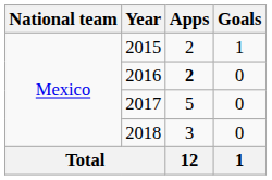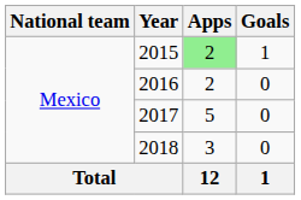2015 | Apps: no background -> lightgreen background
2016 | Apps: bold -> normal
